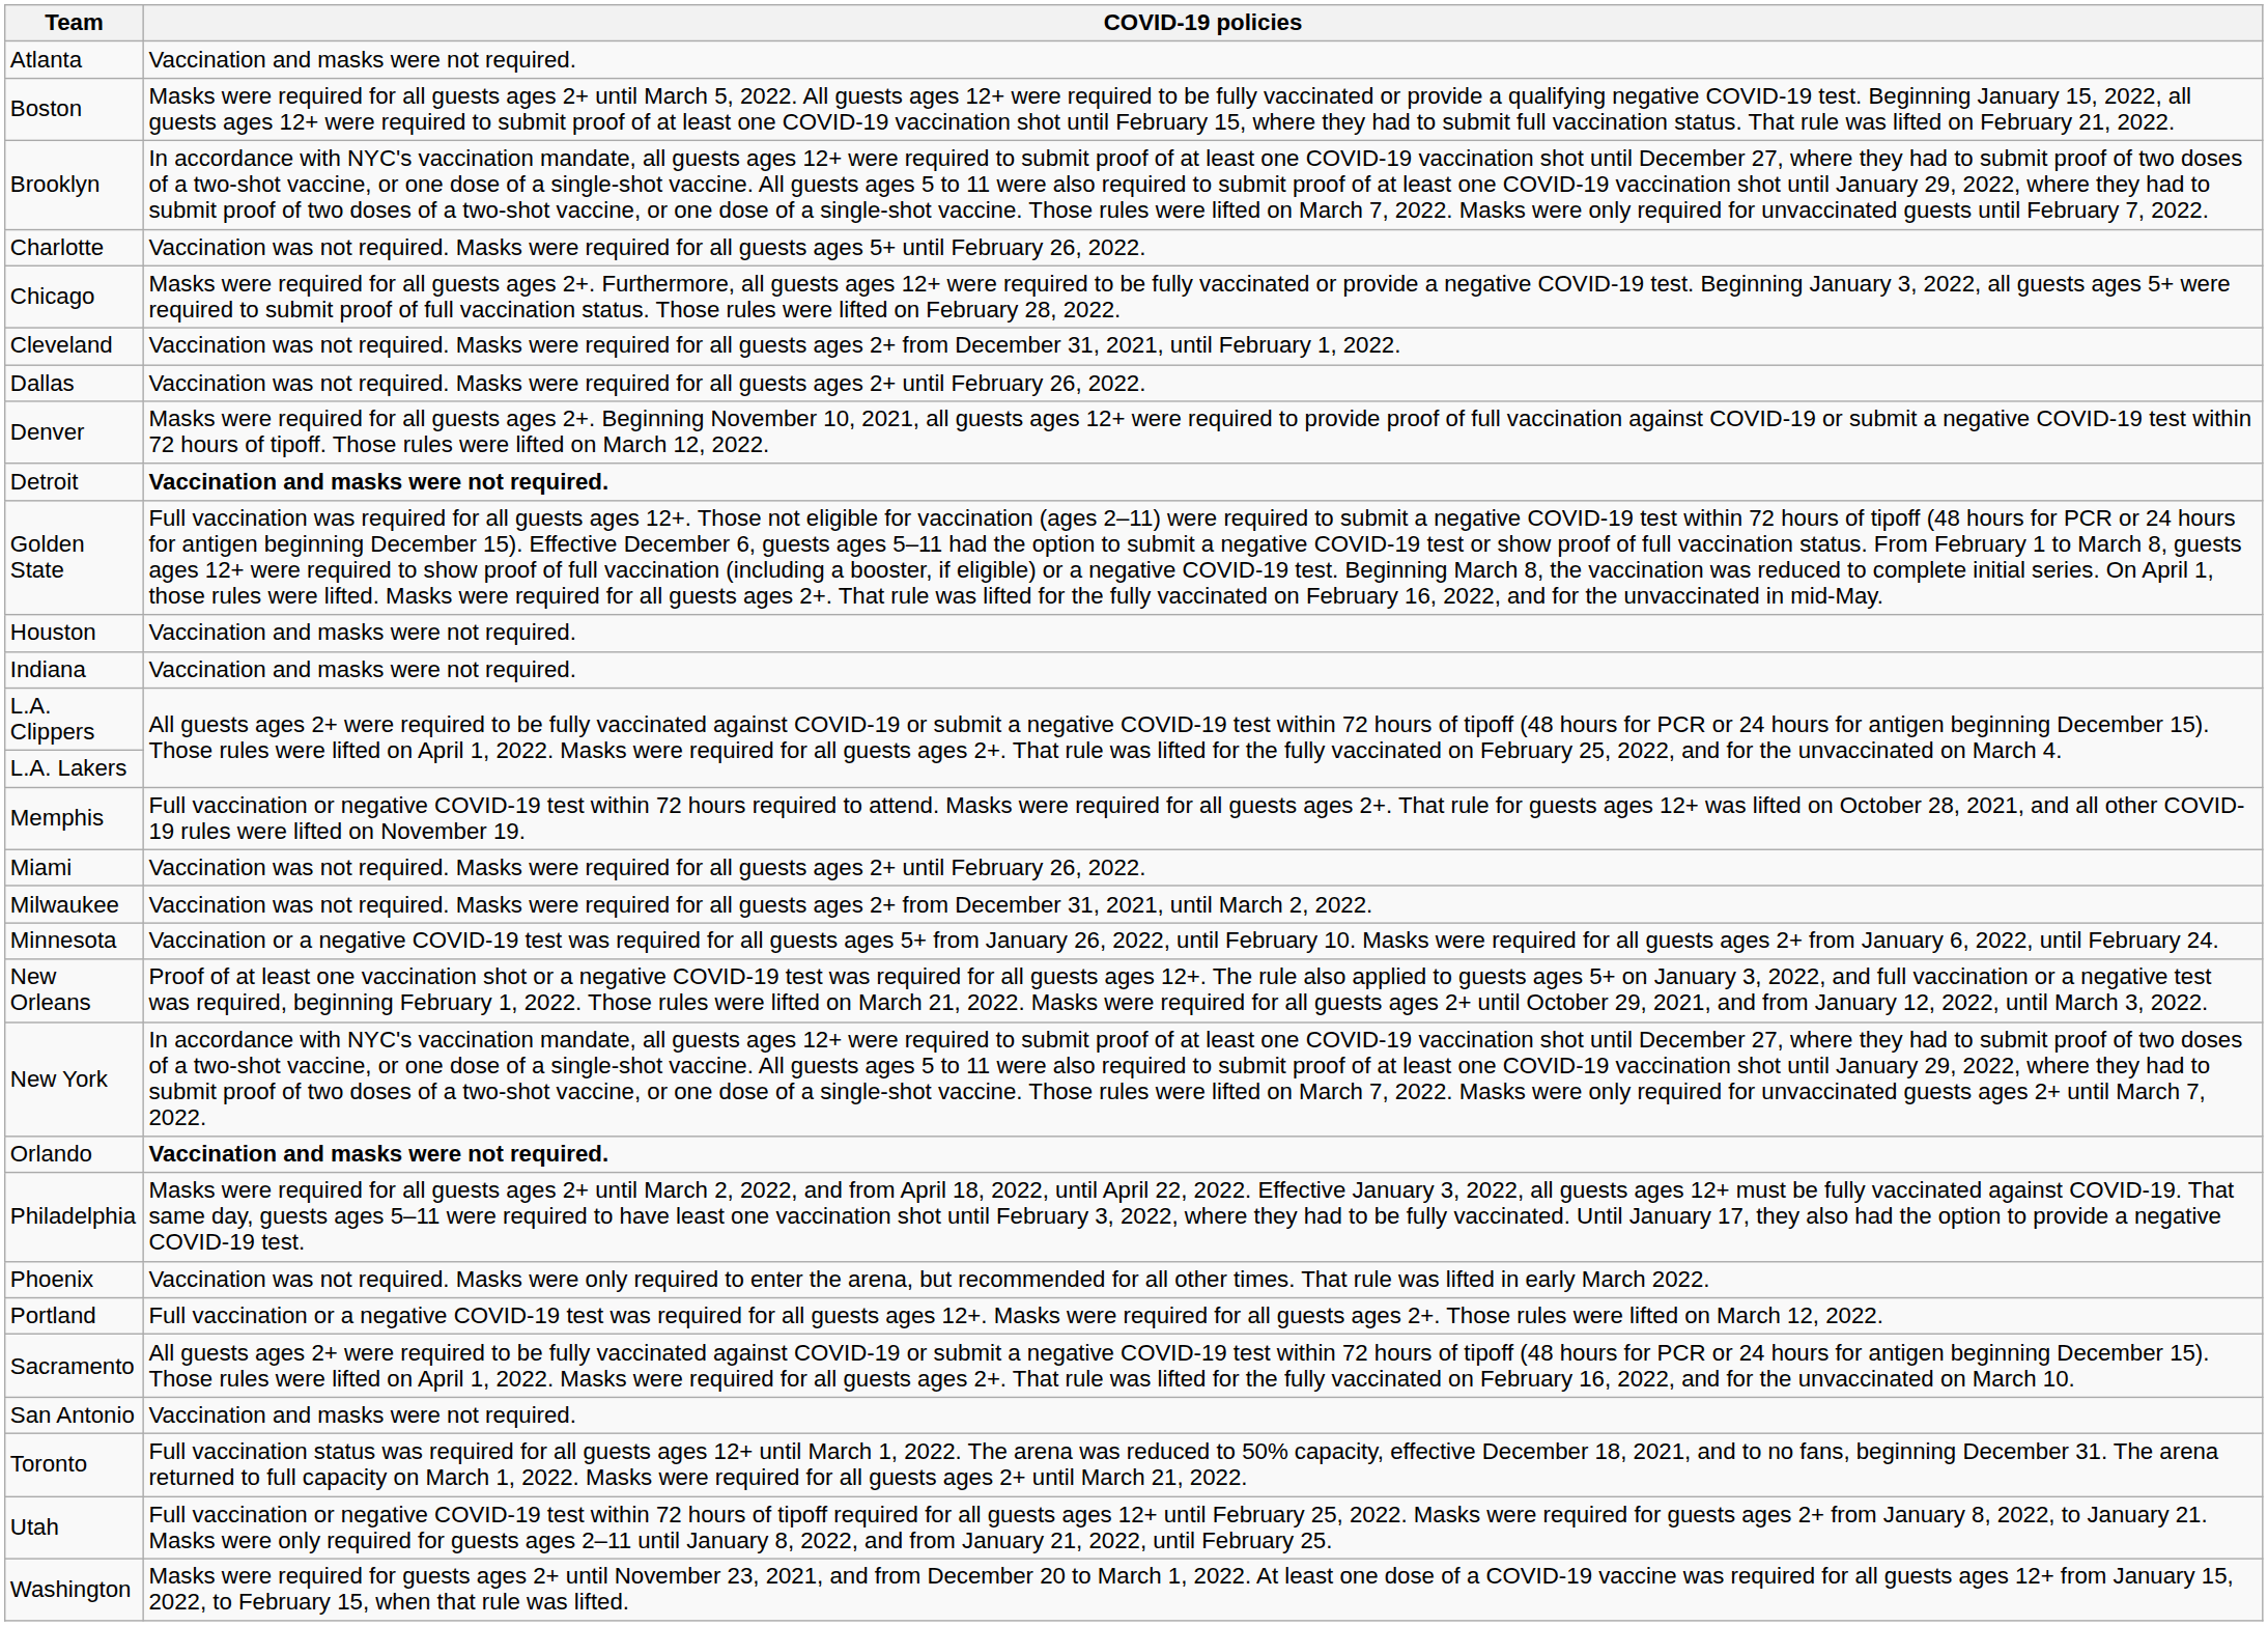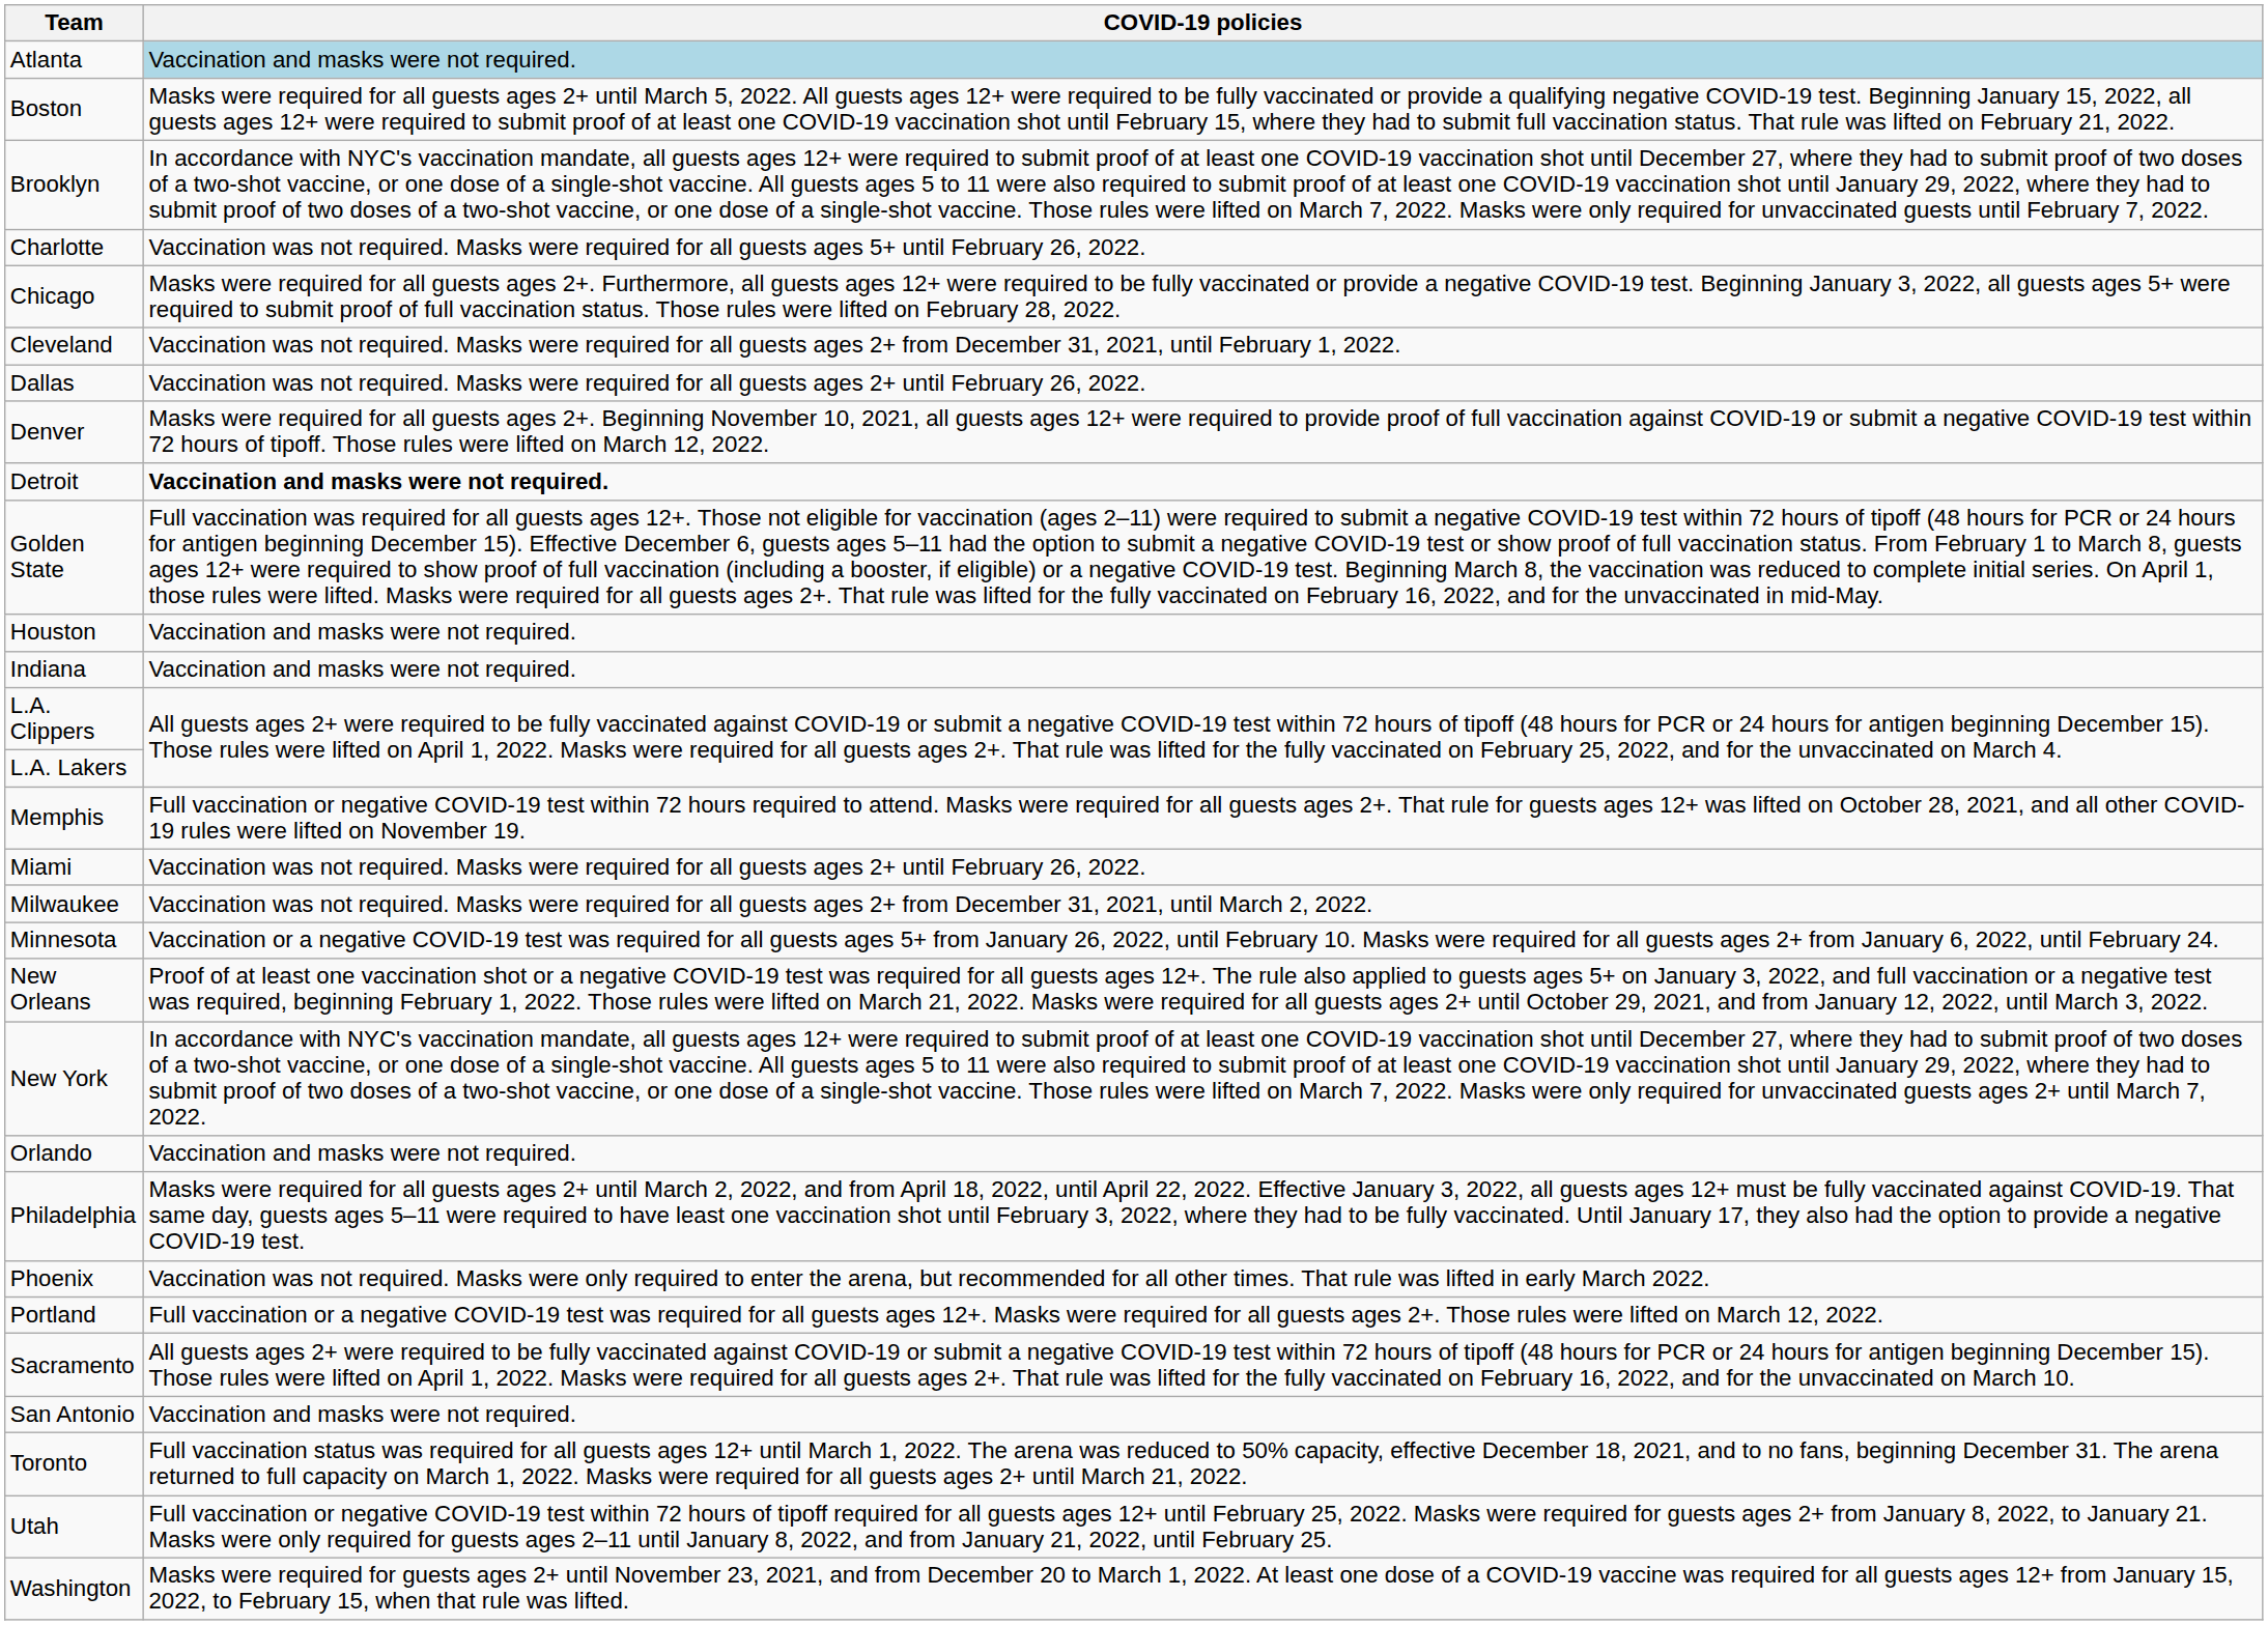Atlanta | COVID-19 policies: no background -> lightblue background
Orlando | COVID-19 policies: bold -> normal
